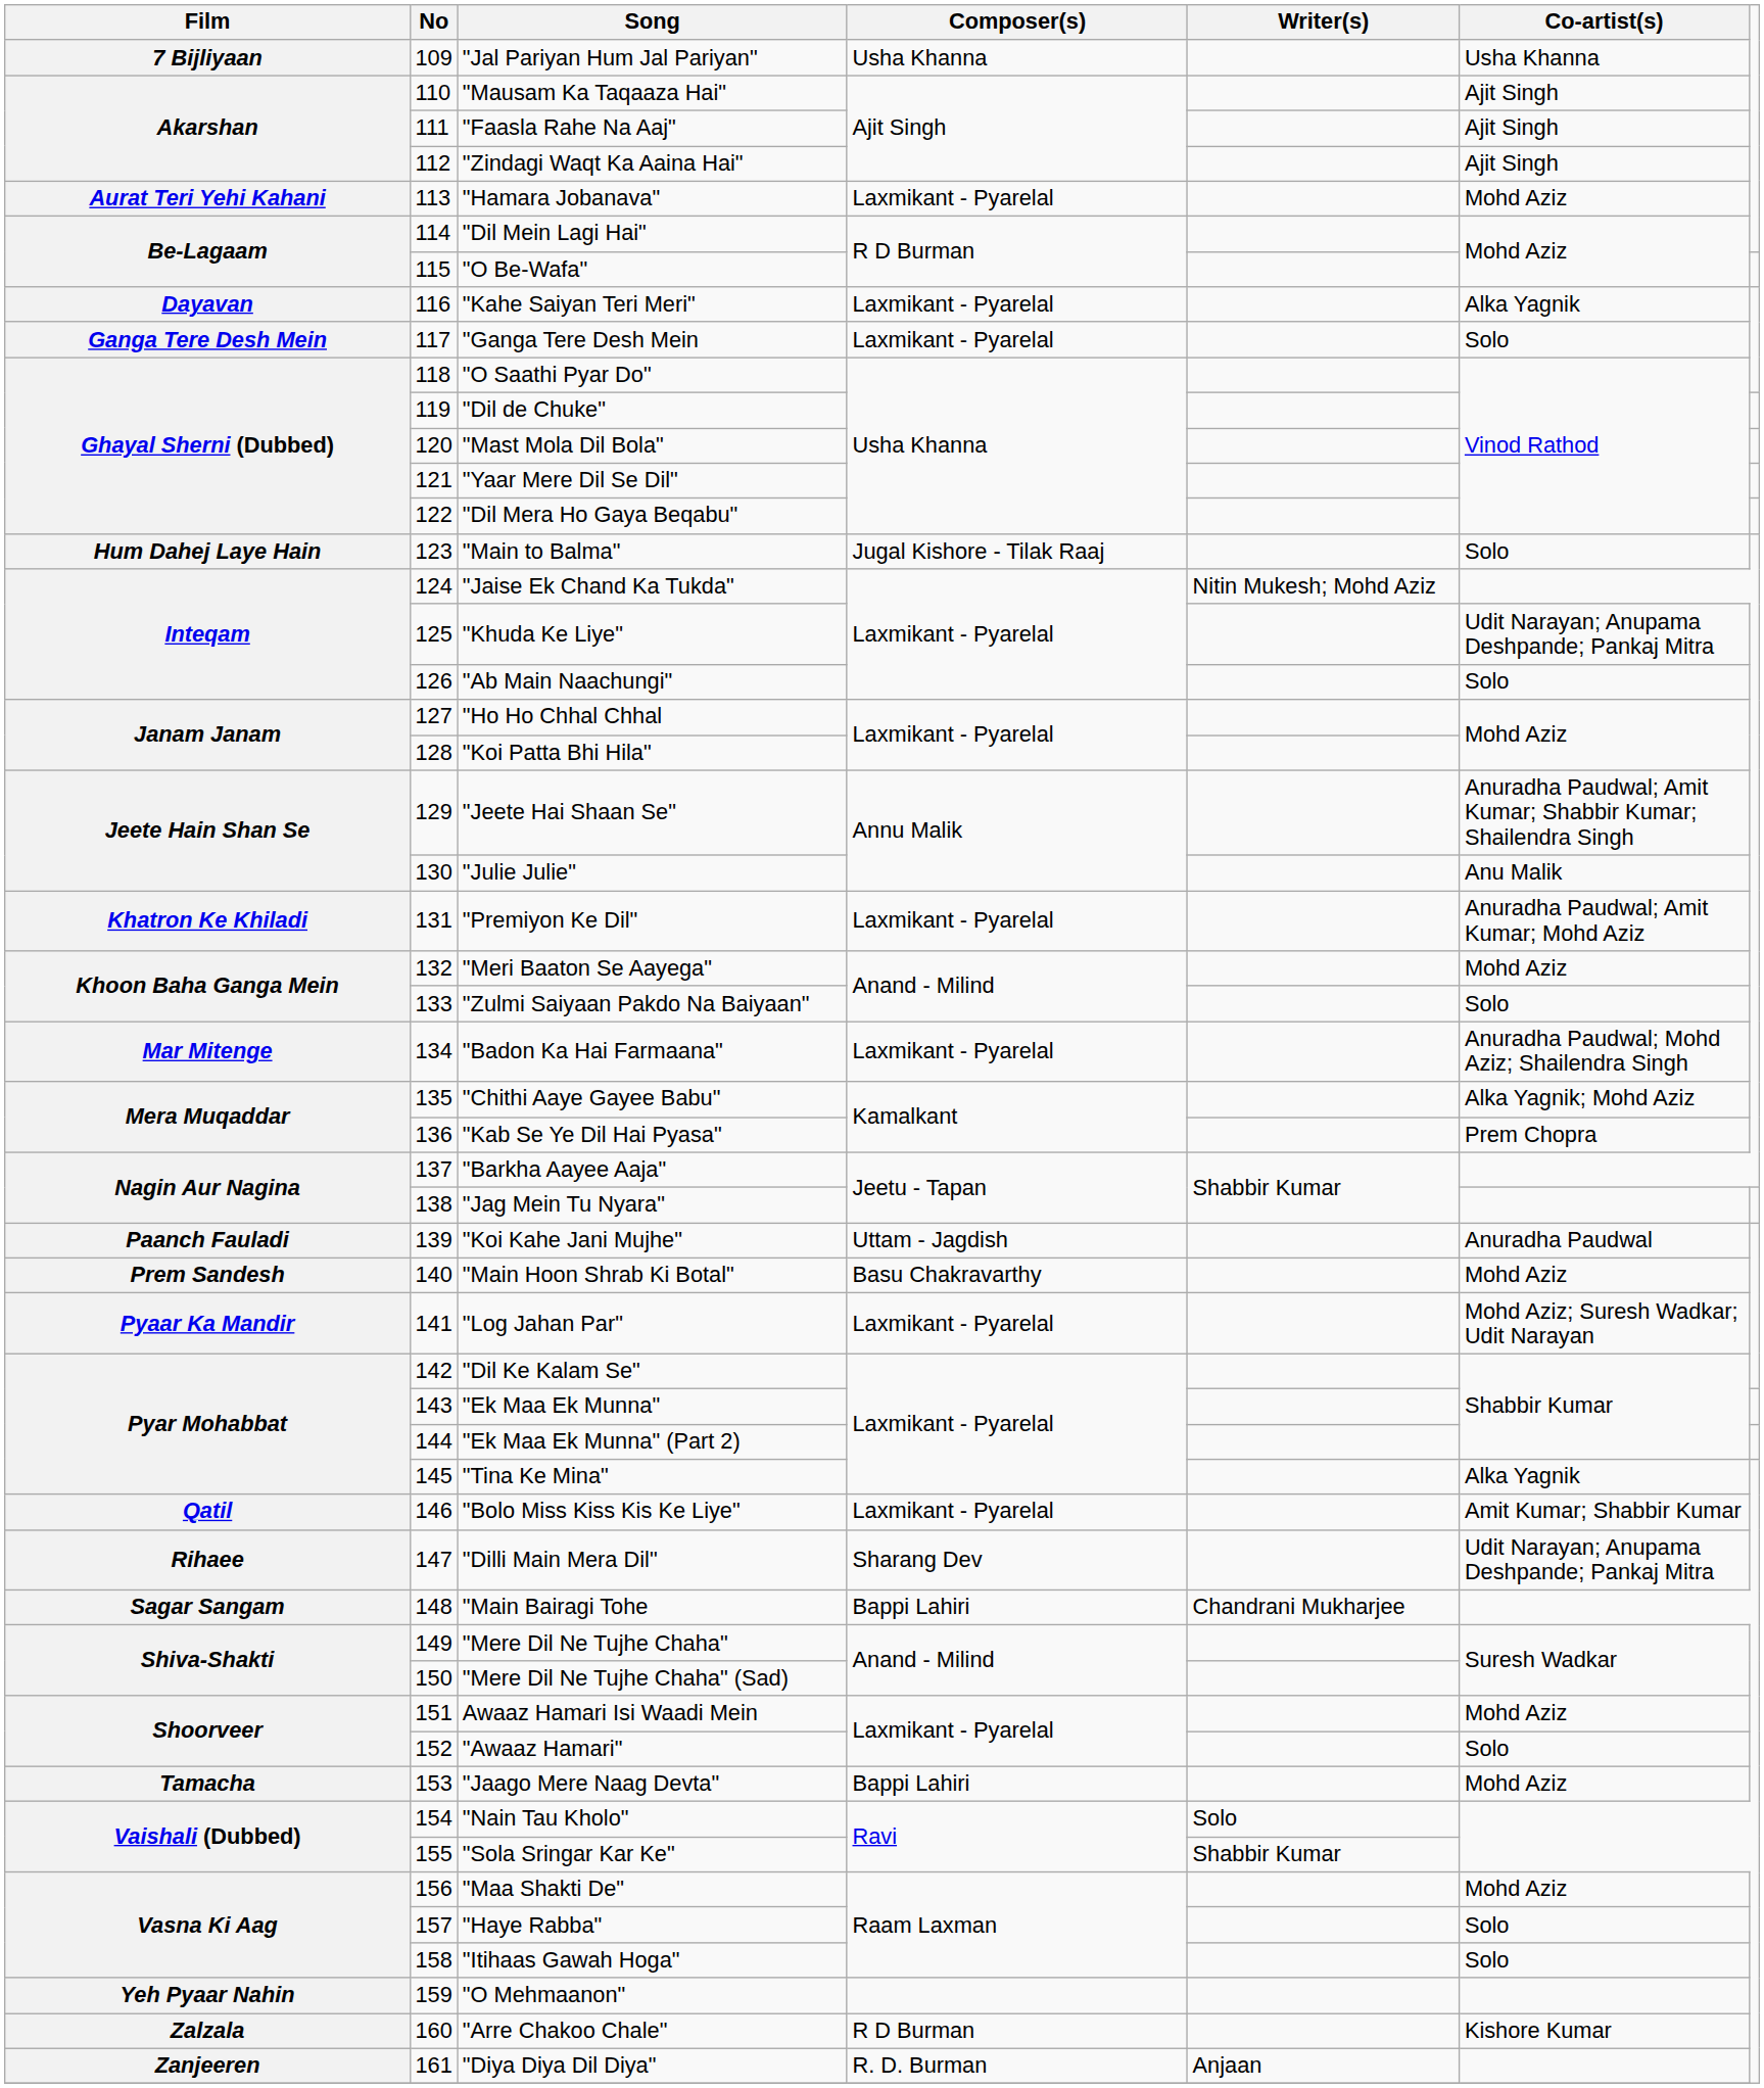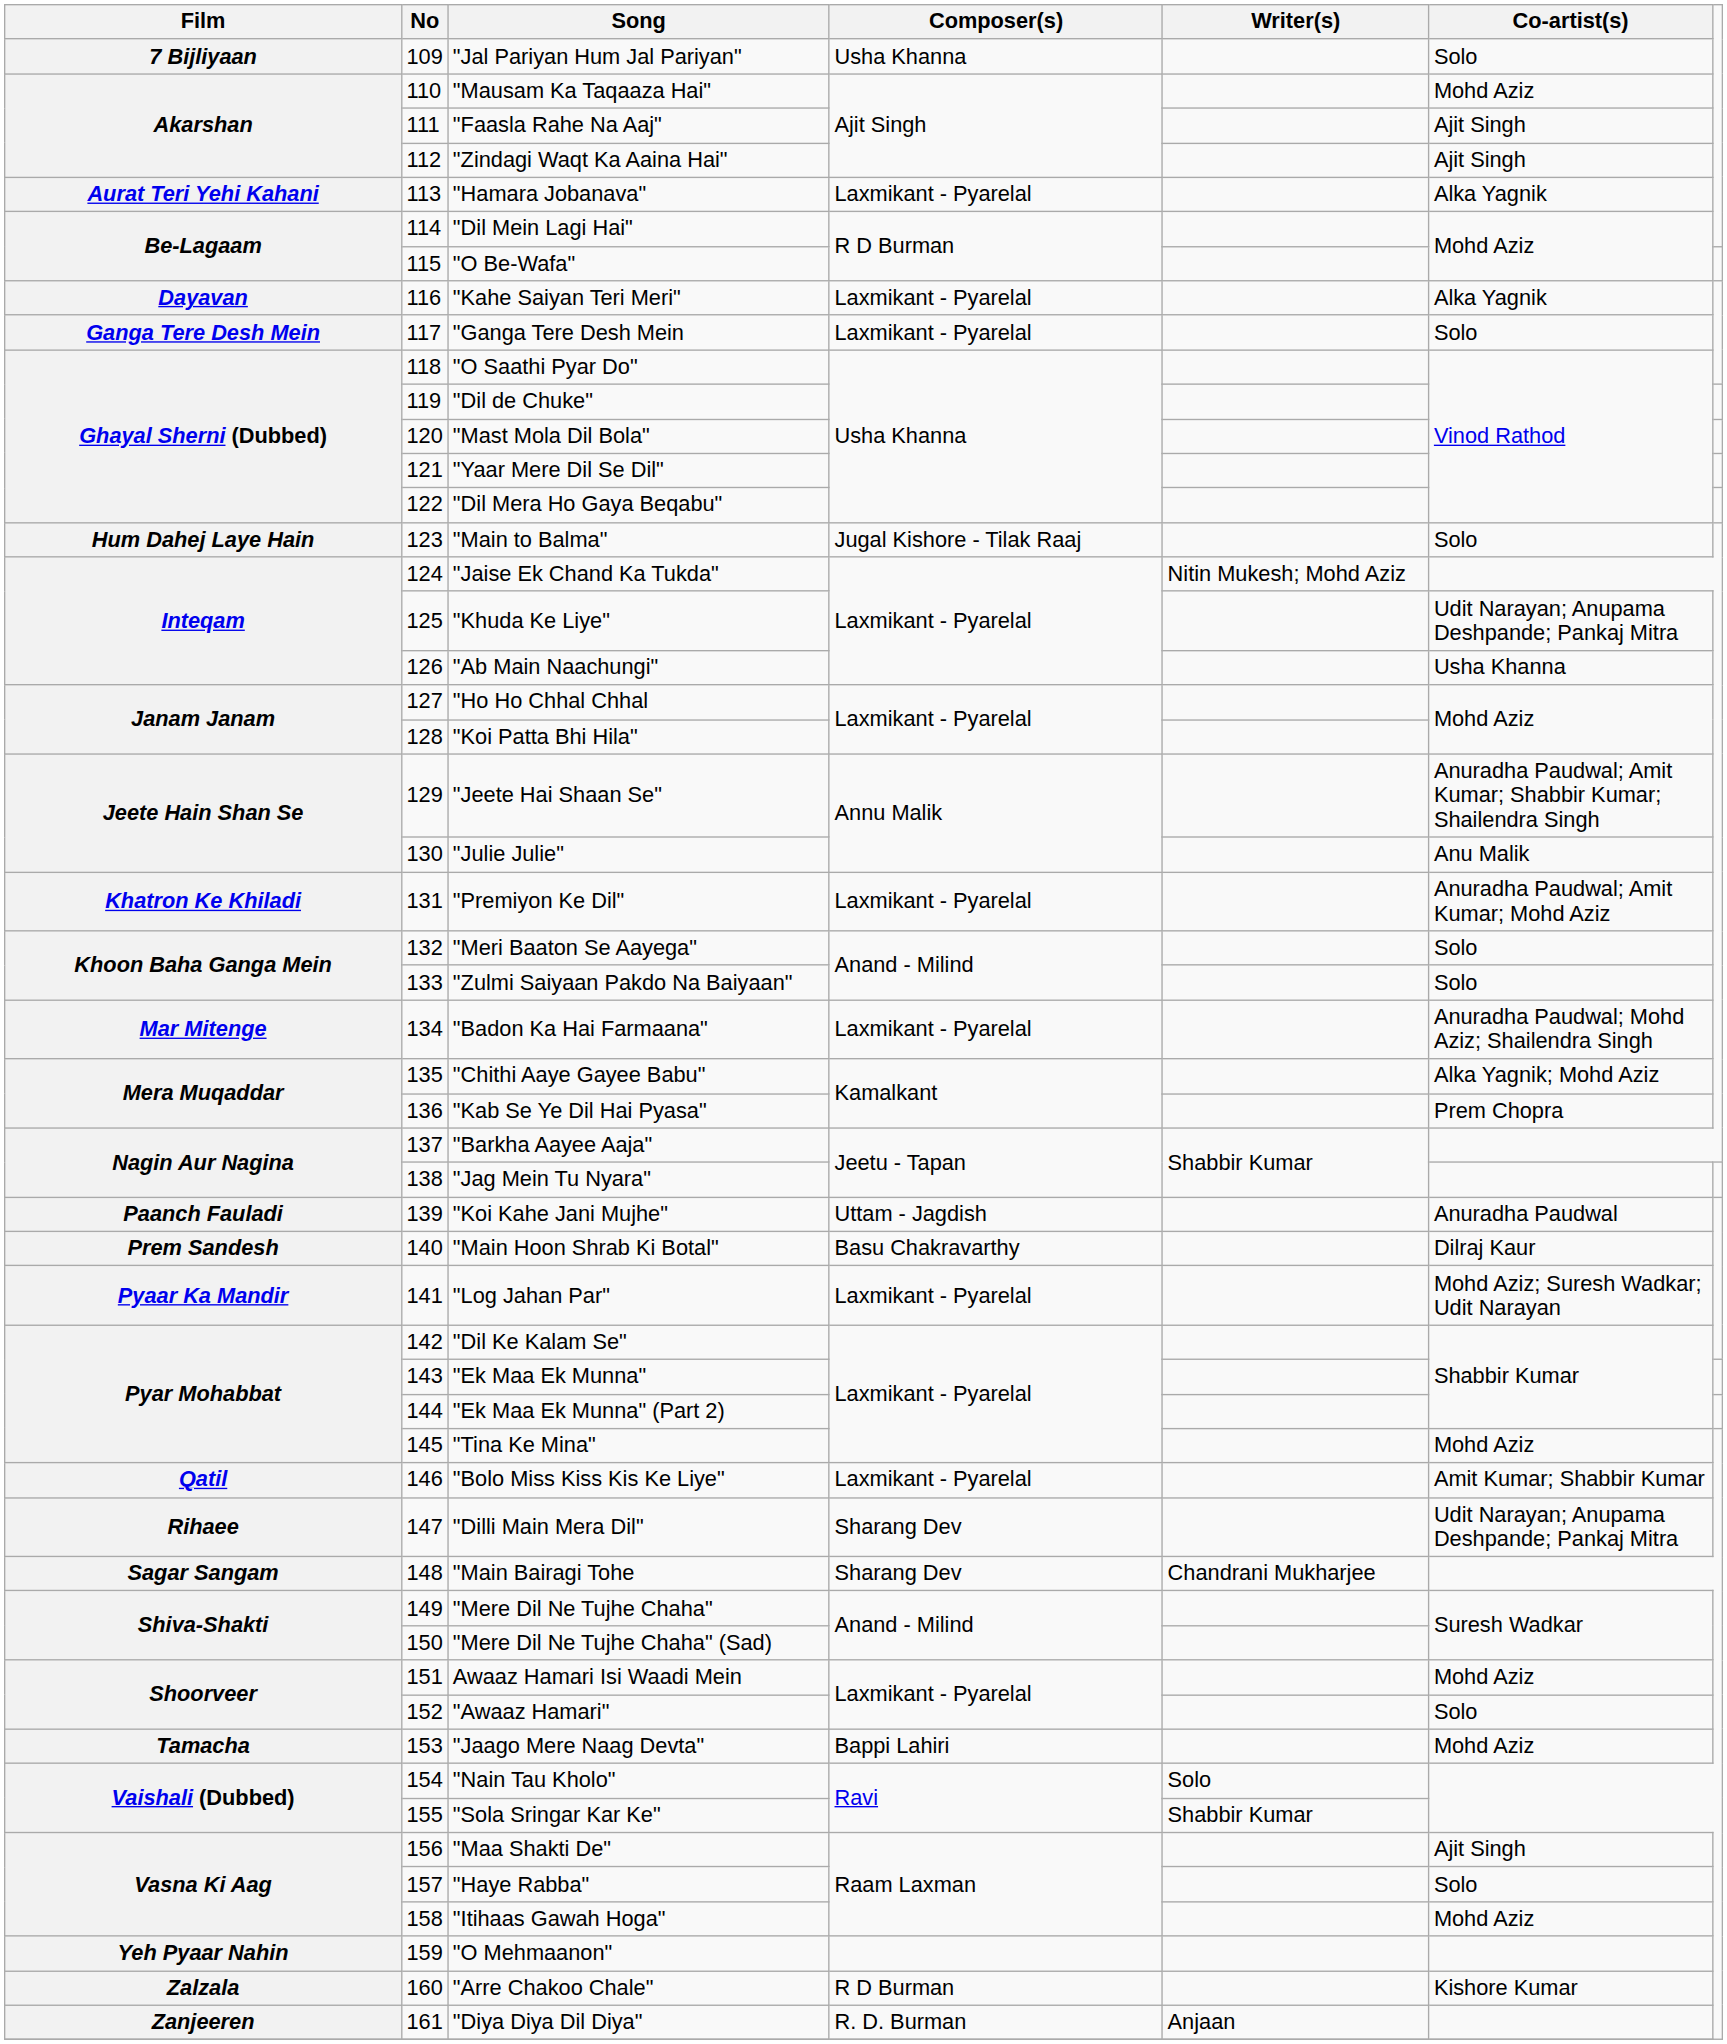"Jal Pariyan Hum Jal Pariyan" | Co-artist(s): Usha Khanna -> Solo
"Mausam Ka Taqaaza Hai" | Co-artist(s): Ajit Singh -> Mohd Aziz
"Hamara Jobanava" | Co-artist(s): Mohd Aziz -> Alka Yagnik
"Ab Main Naachungi" | Co-artist(s): Solo -> Usha Khanna
"Meri Baaton Se Aayega" | Co-artist(s): Mohd Aziz -> Solo
"Main Hoon Shrab Ki Botal" | Co-artist(s): Mohd Aziz -> Dilraj Kaur
"Tina Ke Mina" | Co-artist(s): Alka Yagnik -> Mohd Aziz
"Main Bairagi Tohe | Composer(s): Bappi Lahiri -> Sharang Dev
"Maa Shakti De" | Co-artist(s): Mohd Aziz -> Ajit Singh
"Itihaas Gawah Hoga" | Co-artist(s): Solo -> Mohd Aziz
